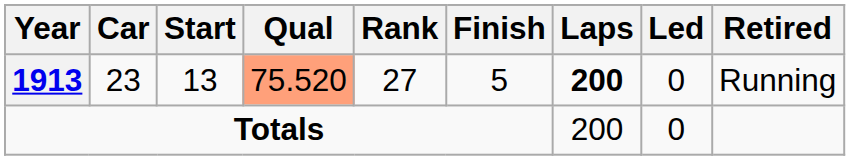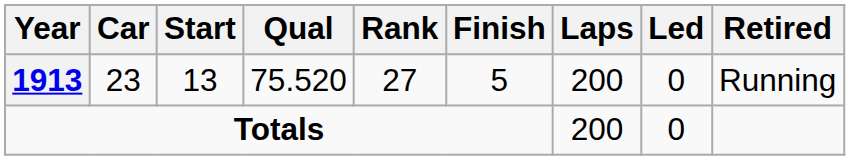1913 | Qual: lightsalmon background -> no background
1913 | Laps: bold -> normal
